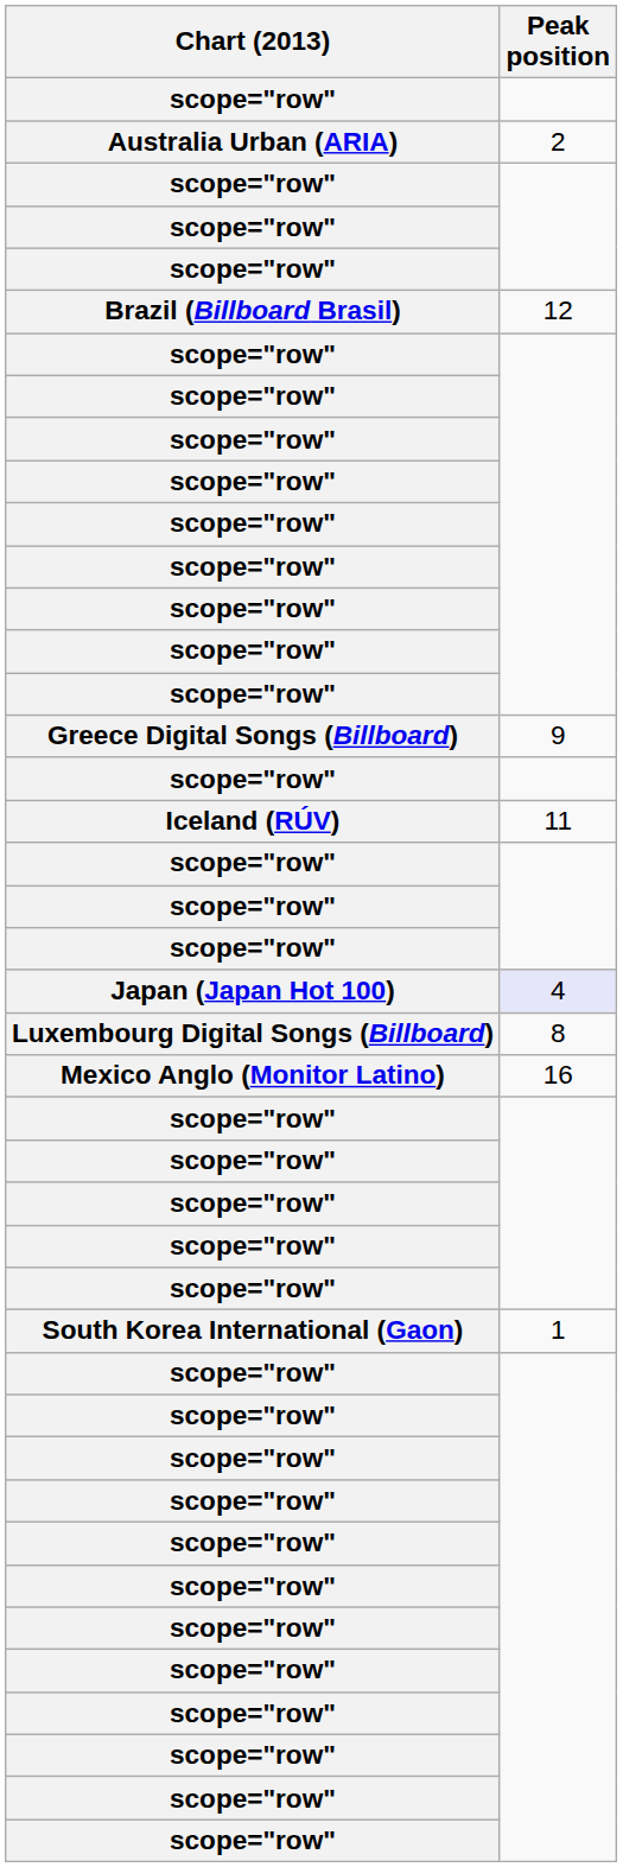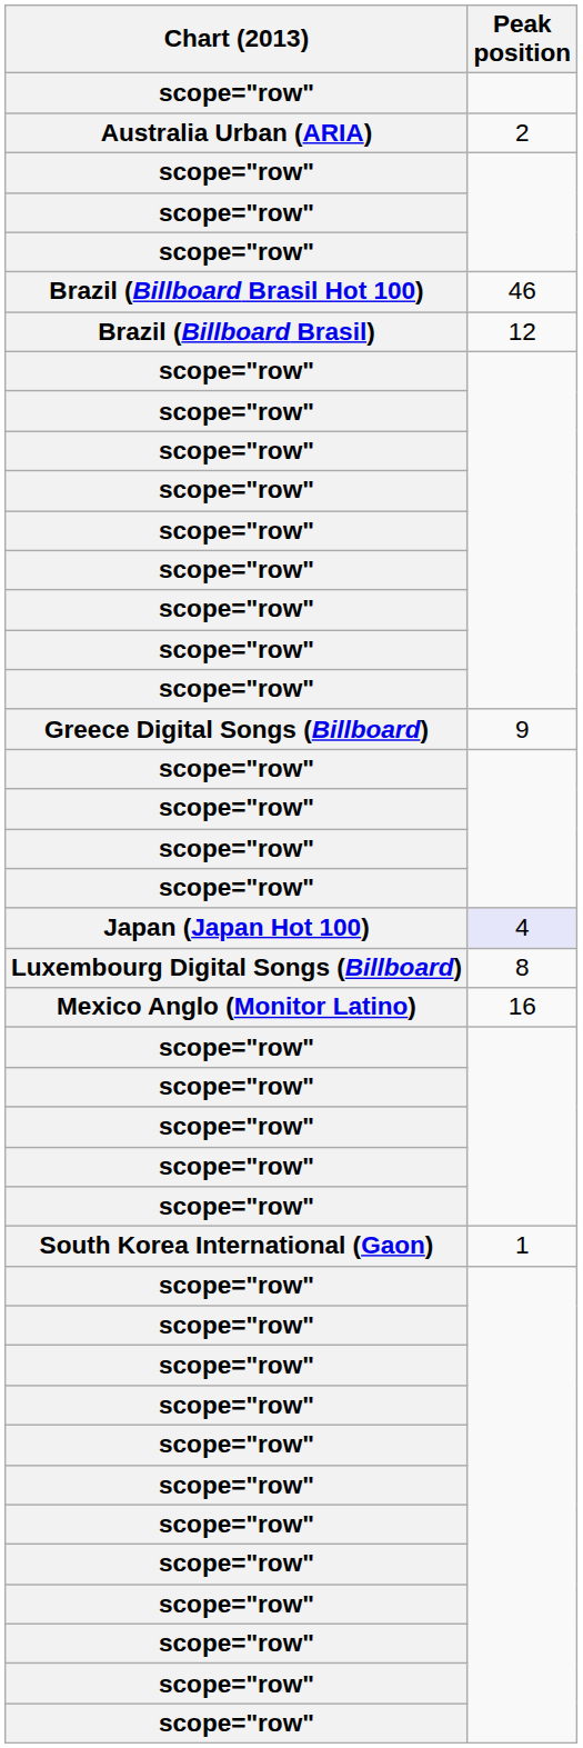+ row: Brazil (Billboard Brasil Hot 100) | 46
- row: Iceland (RÚV) | 11
